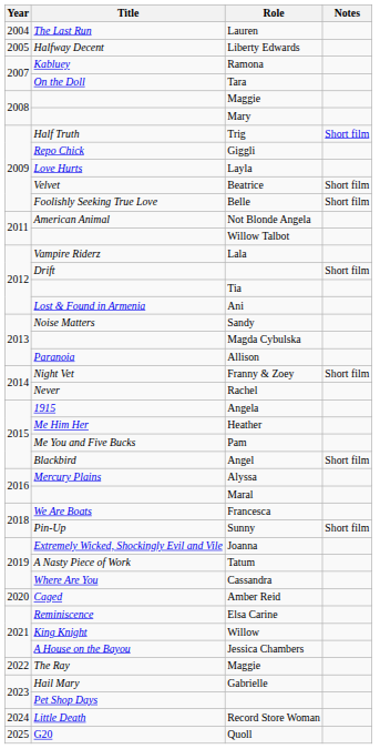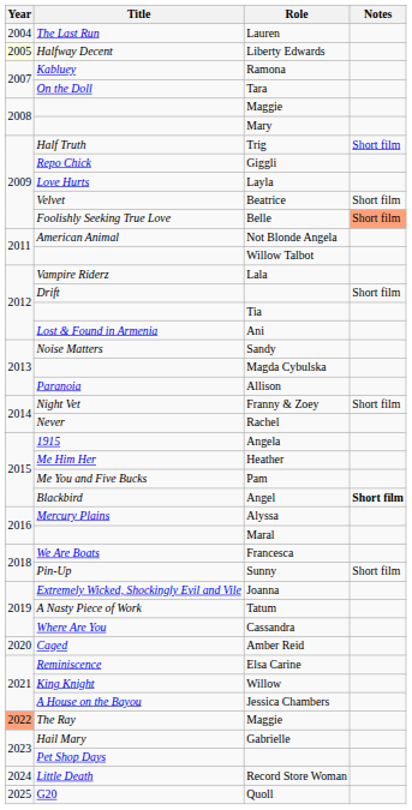Liberty Edwards | Year: no background -> lightyellow background
Belle | Notes: no background -> lightsalmon background
Angel | Notes: normal -> bold
The Ray / Maggie | Year: no background -> lightsalmon background
